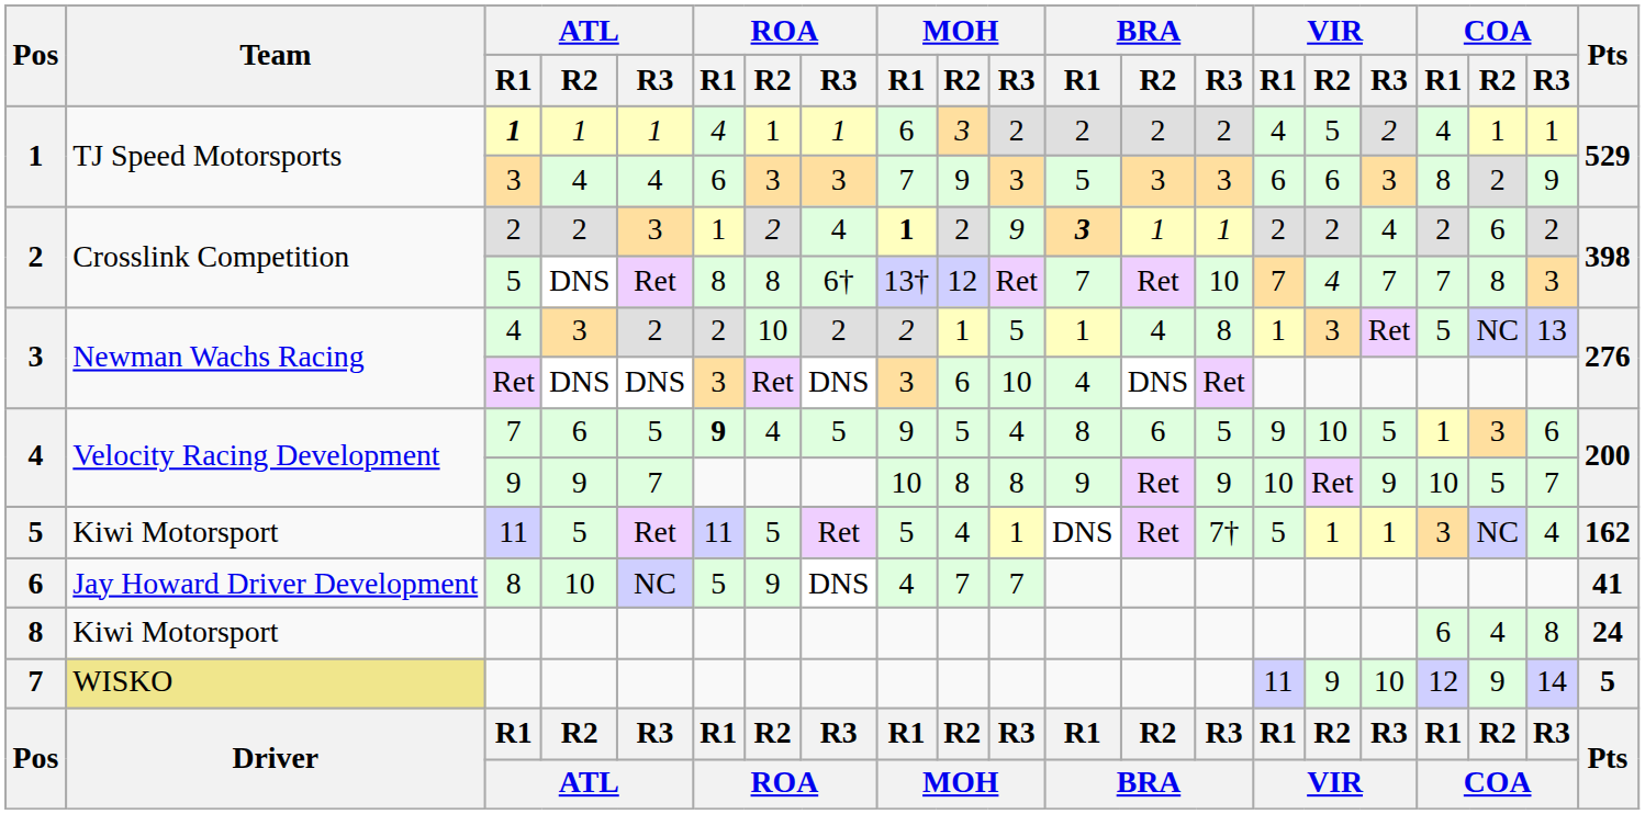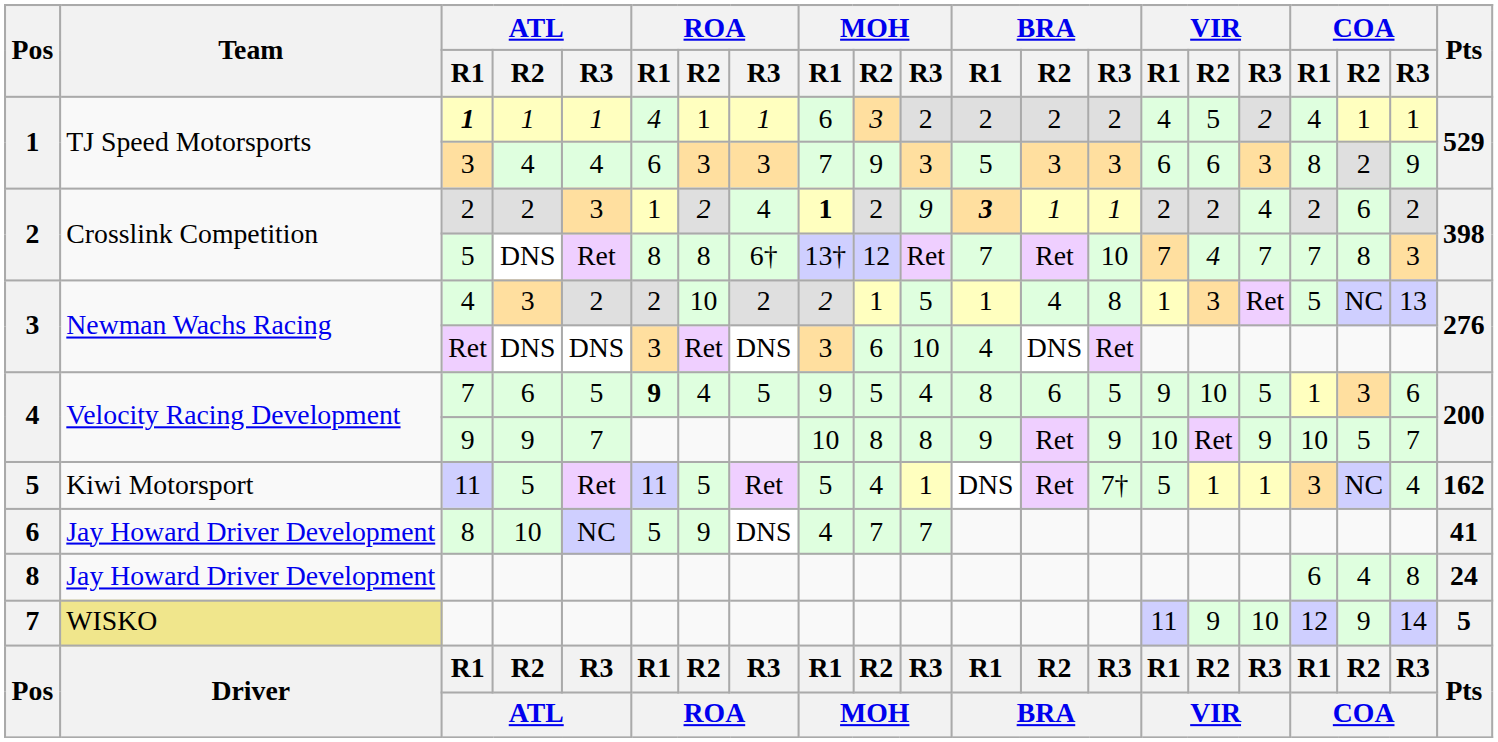row 13 | Team: Kiwi Motorsport -> Jay Howard Driver Development
